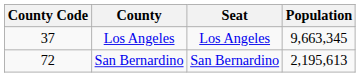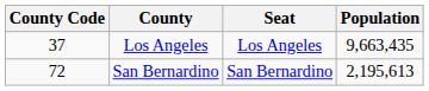row 2 | Population: 9,663,345 -> 9,663,435
